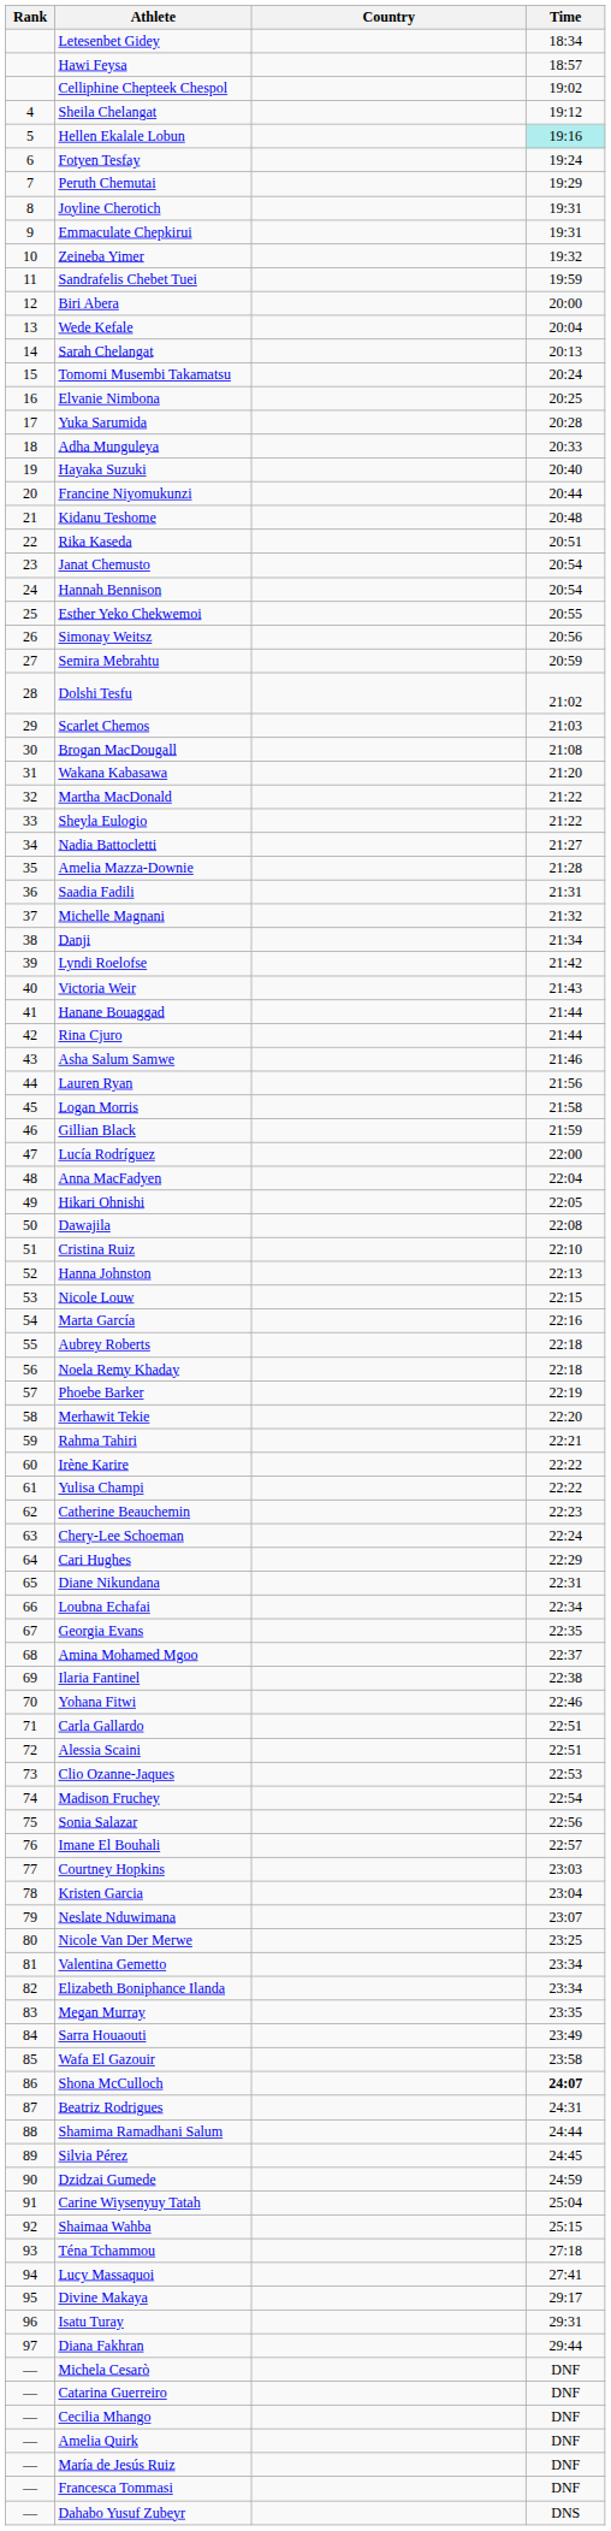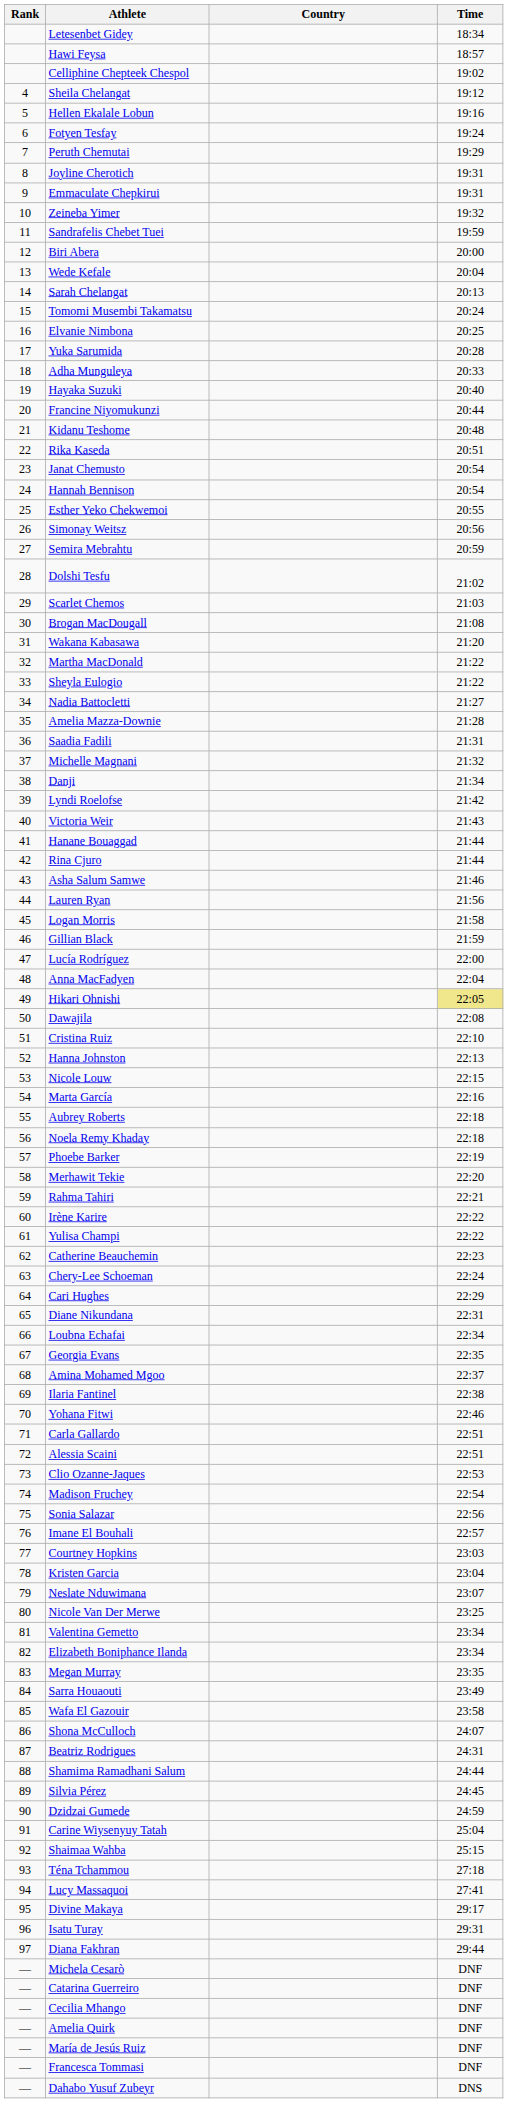Hellen Ekalale Lobun | Time: paleturquoise background -> no background
Hikari Ohnishi | Time: no background -> khaki background
Shona McCulloch | Time: bold -> normal
